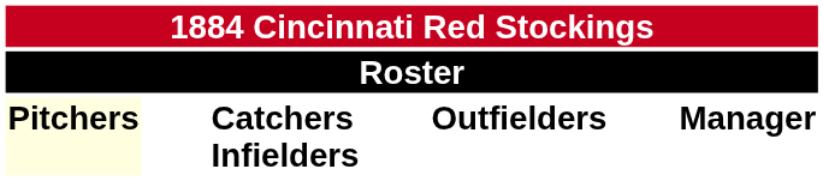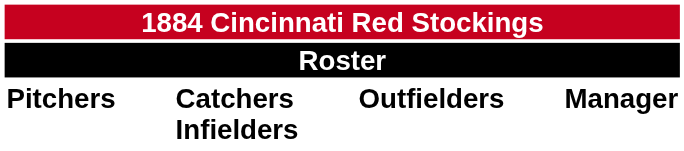Pitchers | column 1: lightyellow background -> no background
